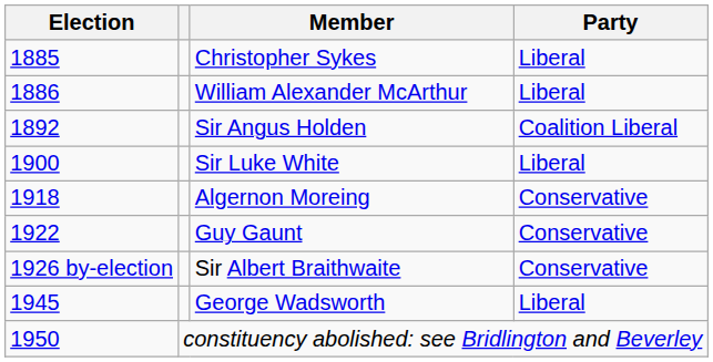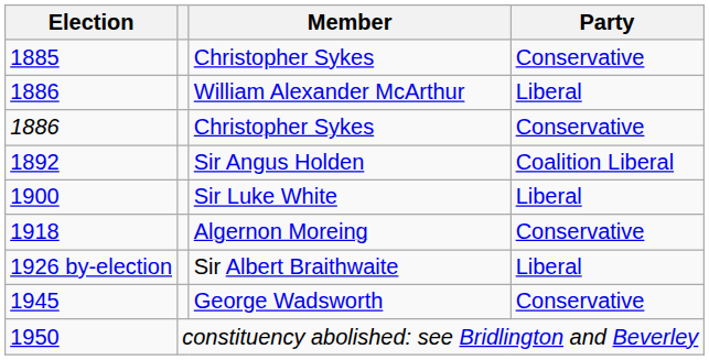1885 / Christopher Sykes | Party: Liberal -> Conservative
+ row: 1886 | Christopher Sykes | Conservative
- row: 1922 | Guy Gaunt | Conservative
Sir Albert Braithwaite | Party: Conservative -> Liberal
George Wadsworth | Party: Liberal -> Conservative
